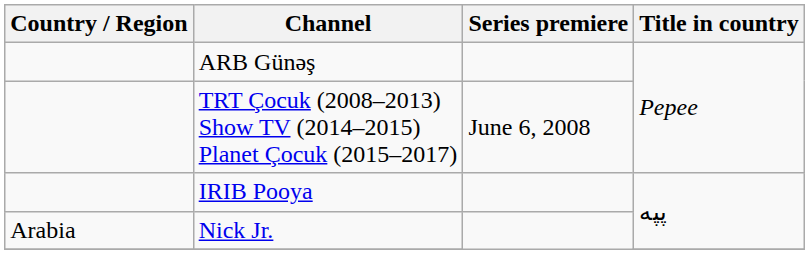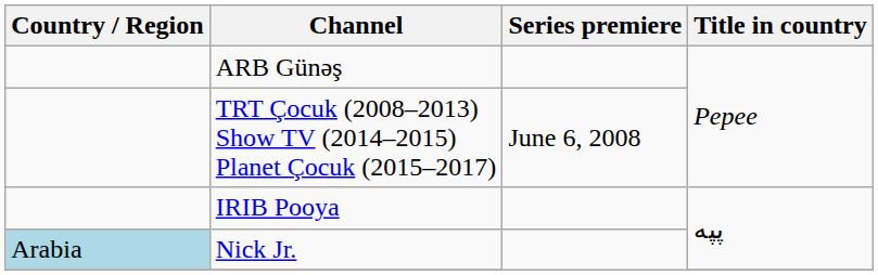Nick Jr. | Country / Region: no background -> lightblue background
